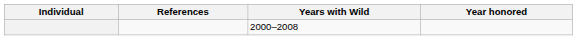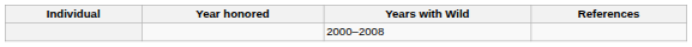columns swapped: Year honored <-> References
